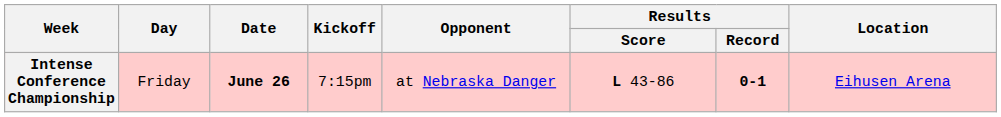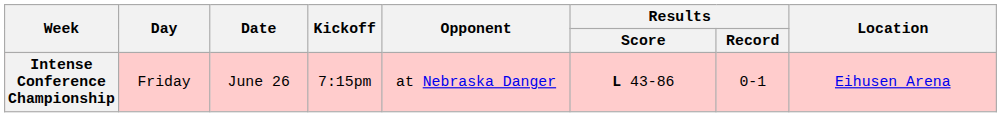Intense Conference Championship | Date: bold -> normal
Intense Conference Championship | Results / Record: bold -> normal
